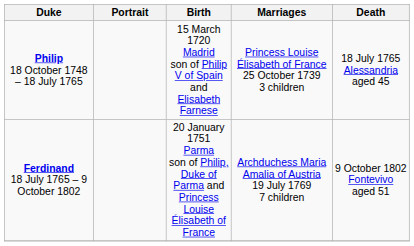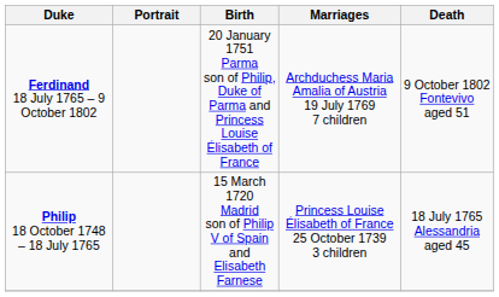rows swapped: Philip 18 October 1748 – 18 July 1765 <-> Ferdinand 18 July 1765 – 9 October 1802
